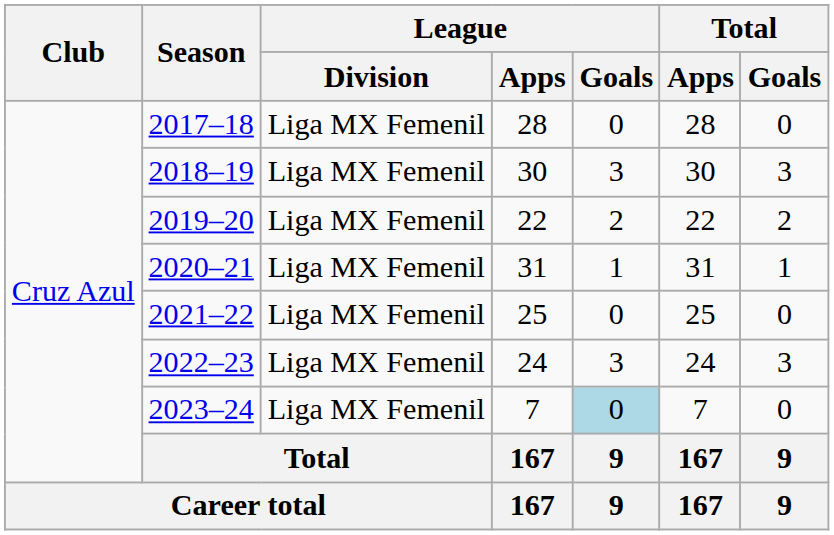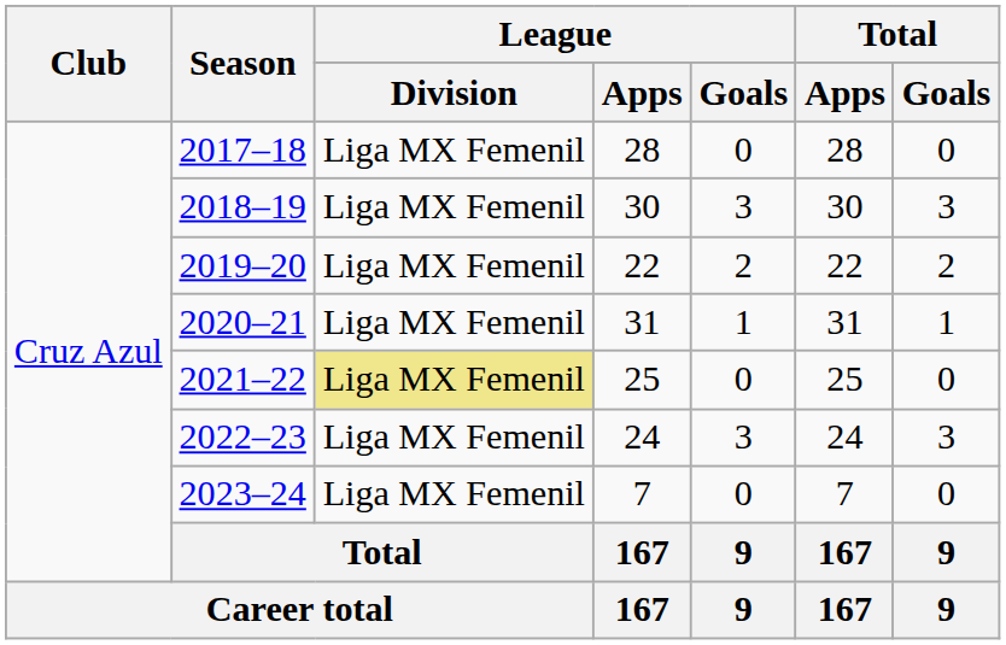2021–22 | League / Division: no background -> khaki background
2023–24 | League / Goals: lightblue background -> no background
